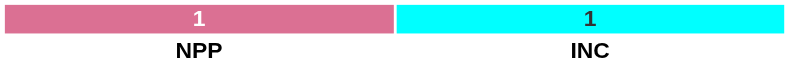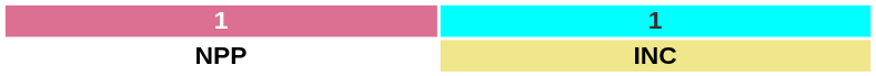NPP | column 2: no background -> khaki background
